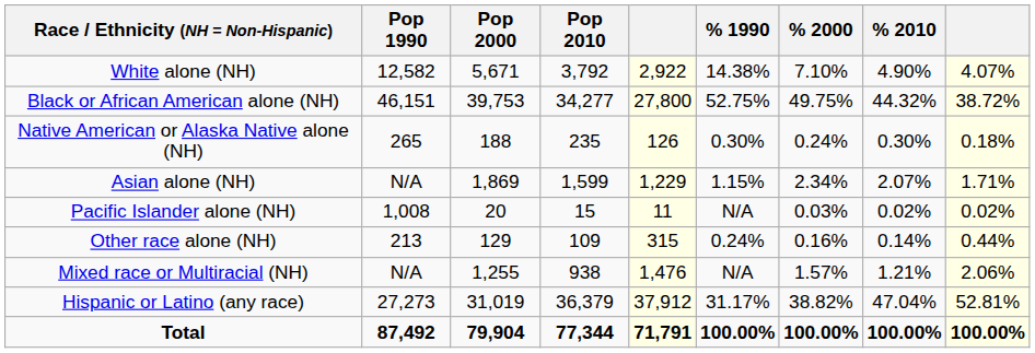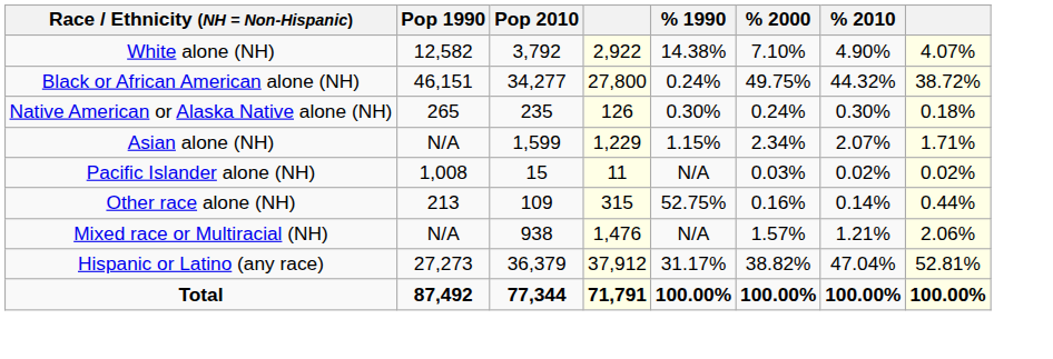- column: Pop 2000 | 5,671 | 39,753 | 188 | 1,869 | 20 | 129 | 1,255 | 31,019 | 79,904
Black or African American alone (NH) | % 1990: 52.75% -> 0.24%
Other race alone (NH) | % 1990: 0.24% -> 52.75%
